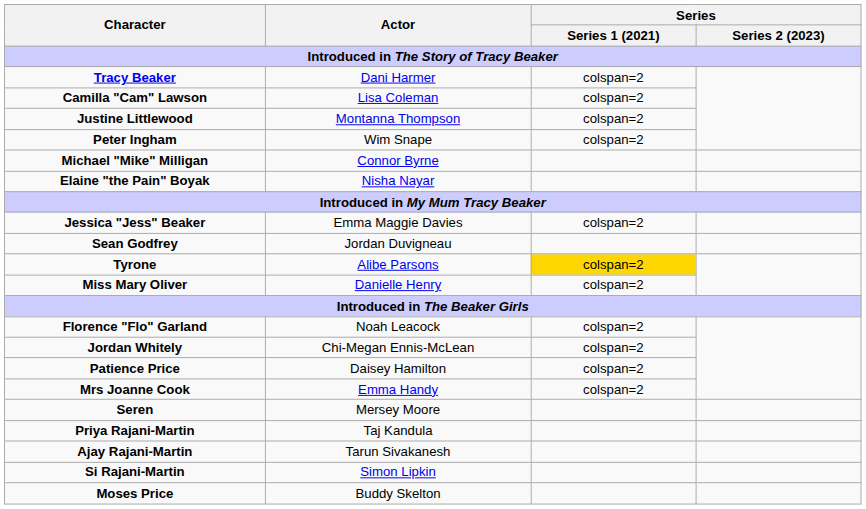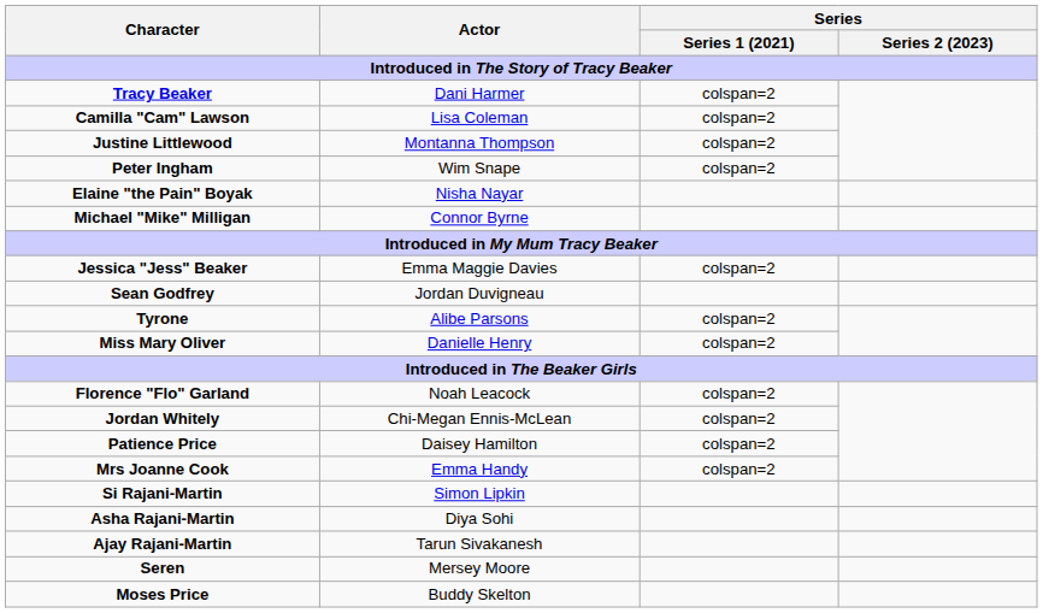rows swapped: Elaine "the Pain" Boyak <-> Michael "Mike" Milligan
Tyrone | Series / Series 1 (2021): gold background -> no background
rows swapped: Si Rajani-Martin <-> Seren
- row: Priya Rajani-Martin | Taj Kandula
+ row: Asha Rajani-Martin | Diya Sohi
